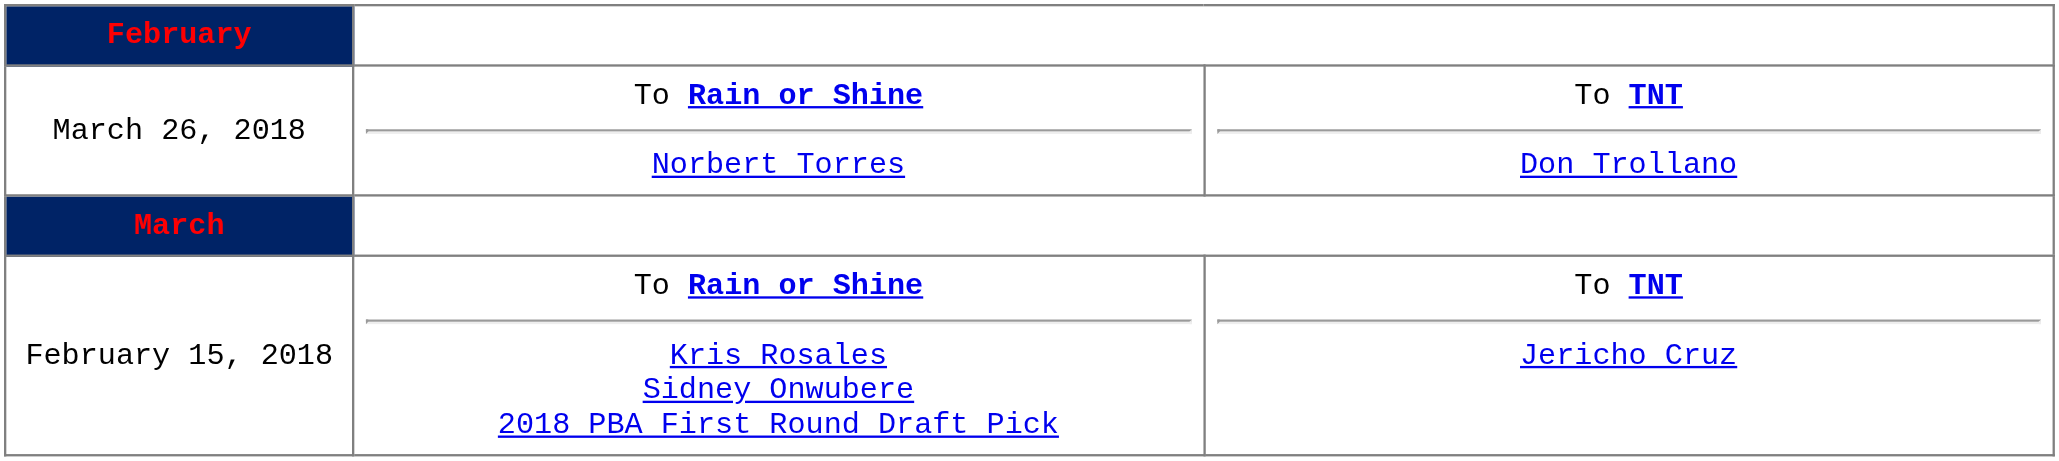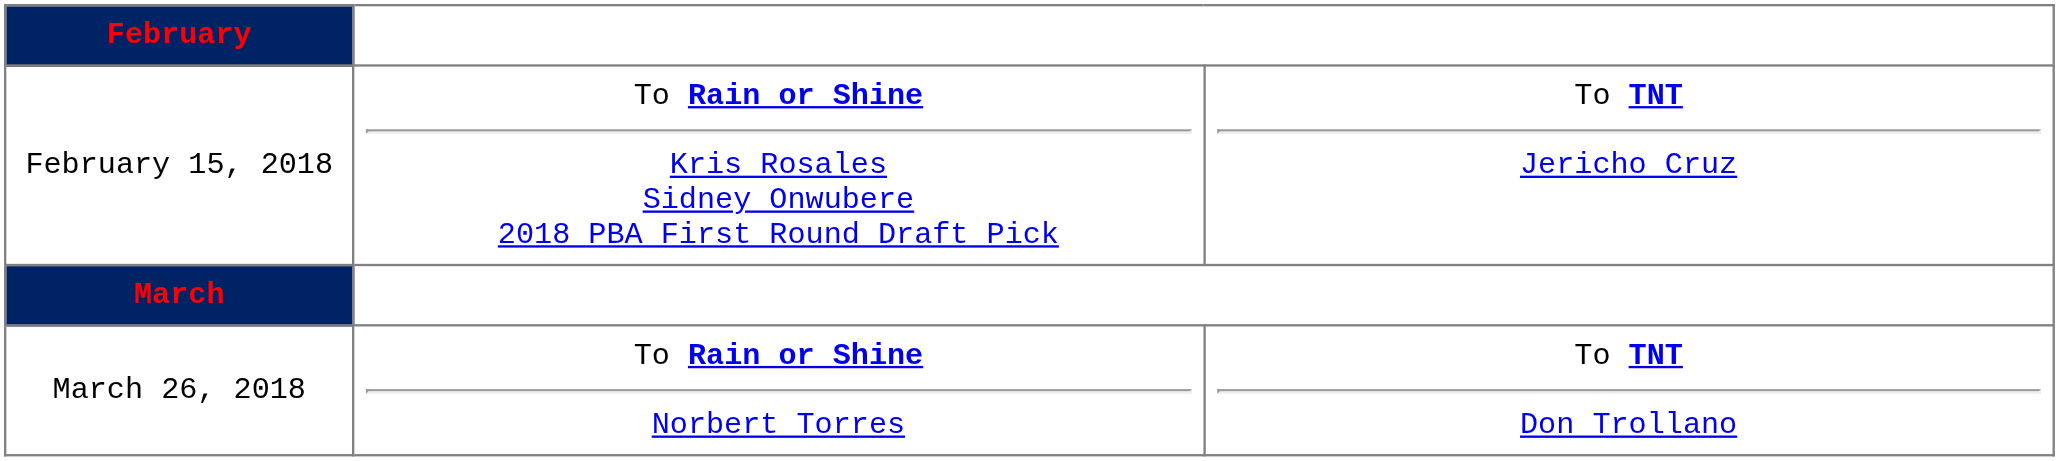rows swapped: February 15, 2018 <-> March 26, 2018
